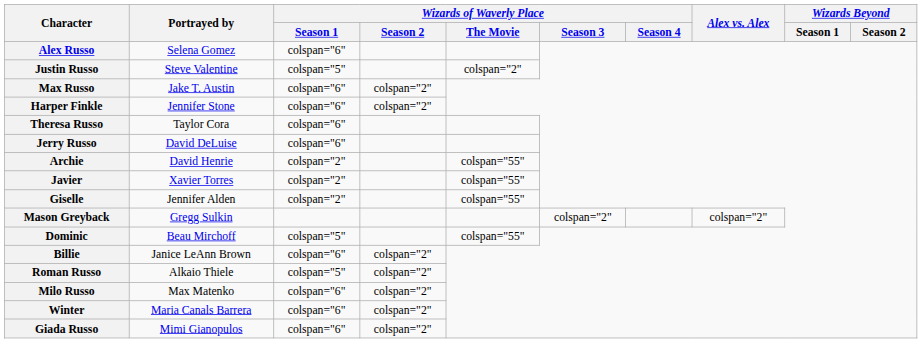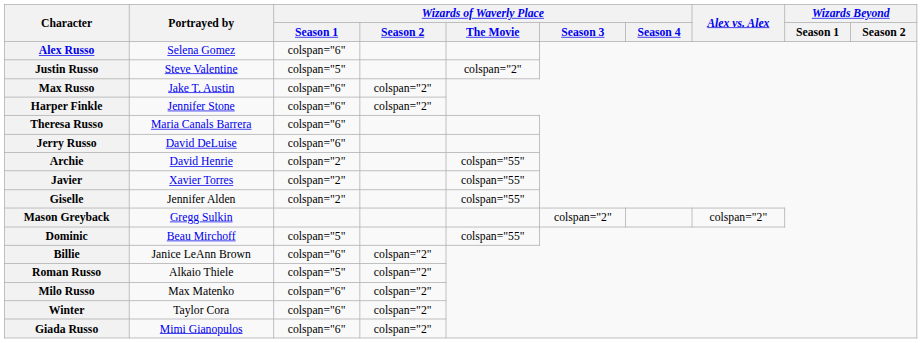Theresa Russo | Portrayed by: Taylor Cora -> Maria Canals Barrera
Winter | Portrayed by: Maria Canals Barrera -> Taylor Cora
